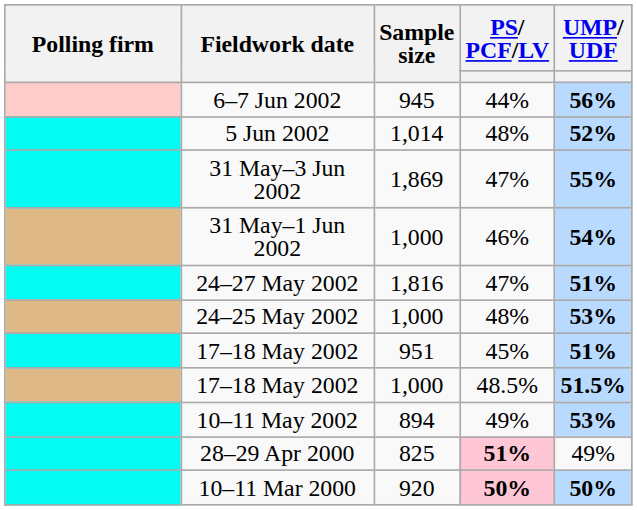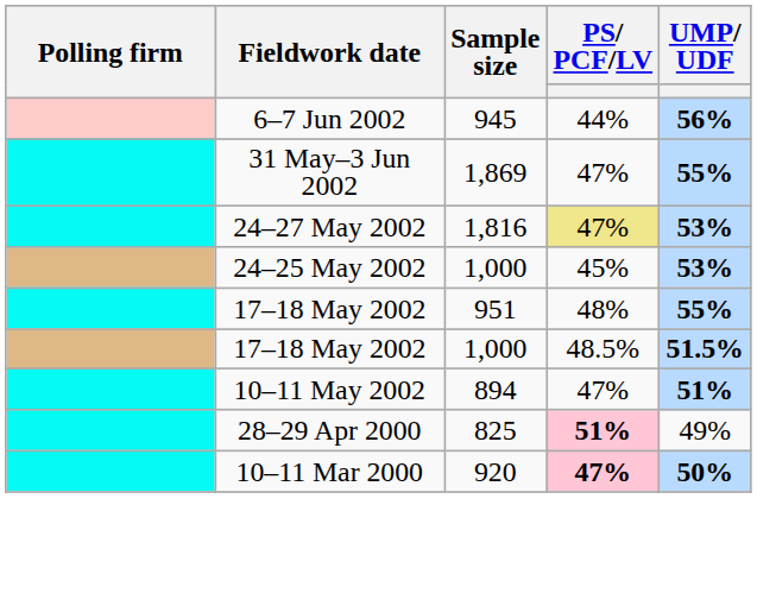- row: 5 Jun 2002 | 1,014 | 48% | 52%
- row: 31 May–1 Jun 2002 | 1,000 | 46% | 54%
24–27 May 2002 | PS/ PCF/LV: no background -> khaki background
24–27 May 2002 | UMP/ UDF: 51% -> 53%
24–25 May 2002 | PS/ PCF/LV: 48% -> 45%
17–18 May 2002 / 951 | PS/ PCF/LV: 45% -> 48%
17–18 May 2002 / 951 | UMP/ UDF: 51% -> 55%
10–11 May 2002 | PS/ PCF/LV: 49% -> 47%
10–11 May 2002 | UMP/ UDF: 53% -> 51%
10–11 Mar 2000 | PS/ PCF/LV: 50% -> 47%
